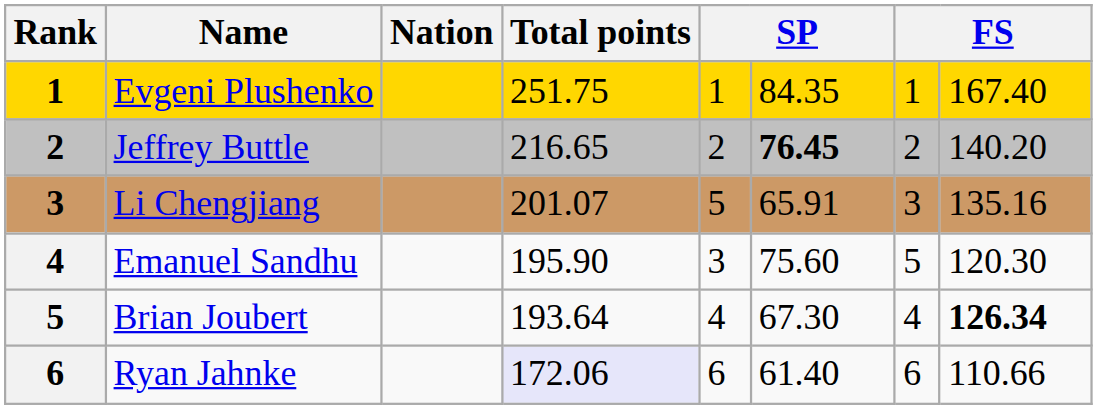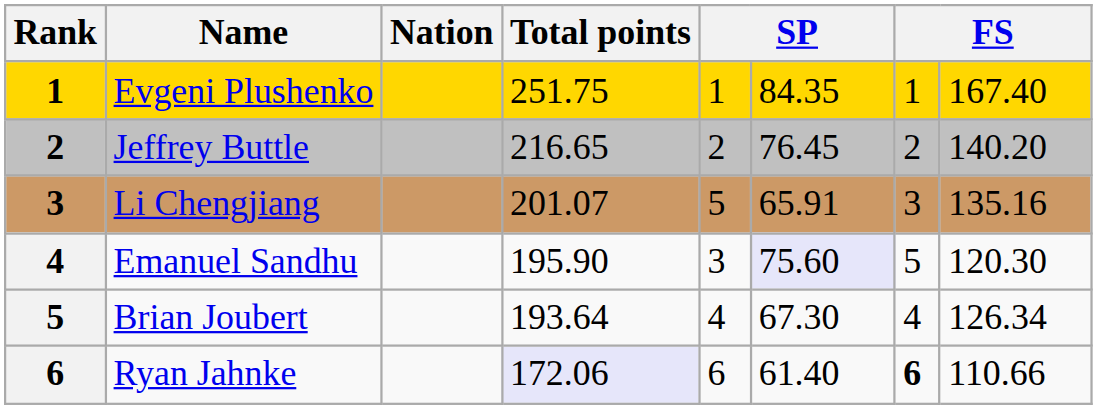Jeffrey Buttle | column 6: bold -> normal
Emanuel Sandhu | column 6: no background -> lavender background
Brian Joubert | column 8: bold -> normal
Ryan Jahnke | column 7: normal -> bold
